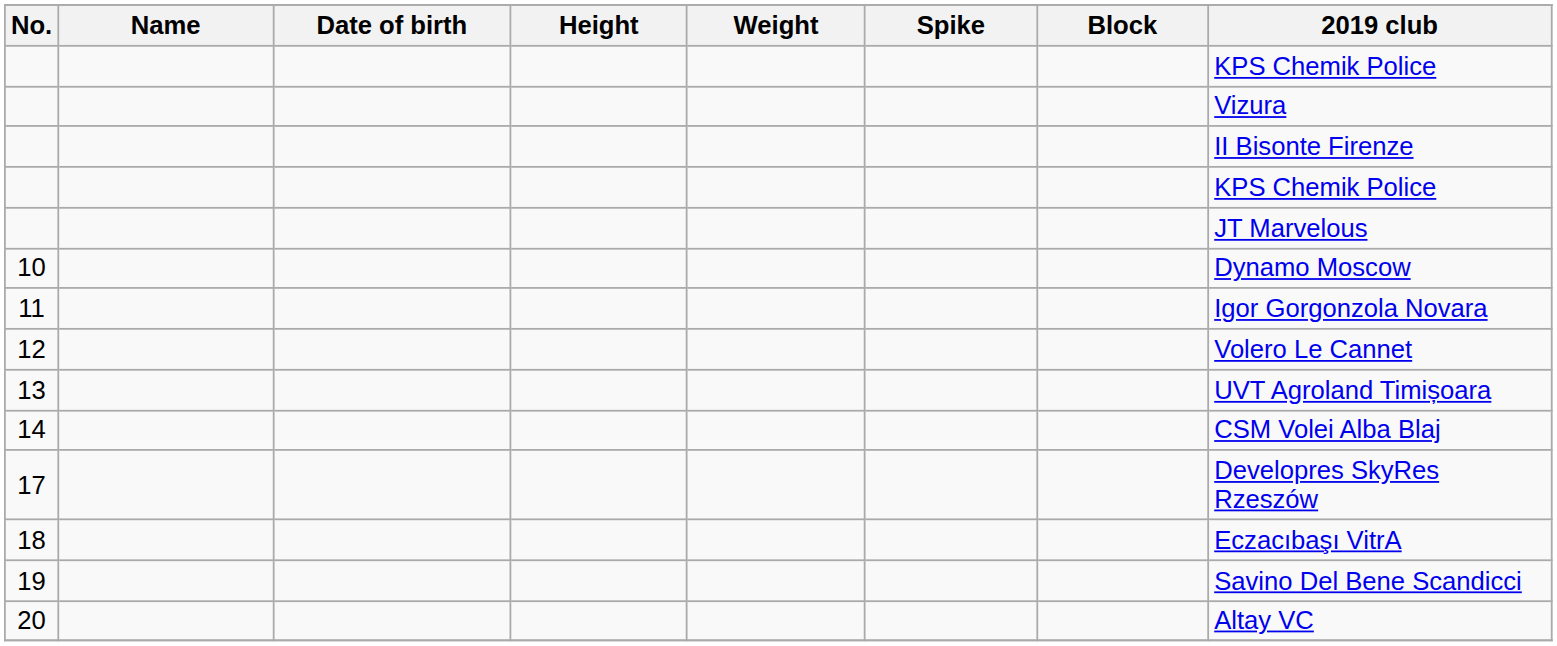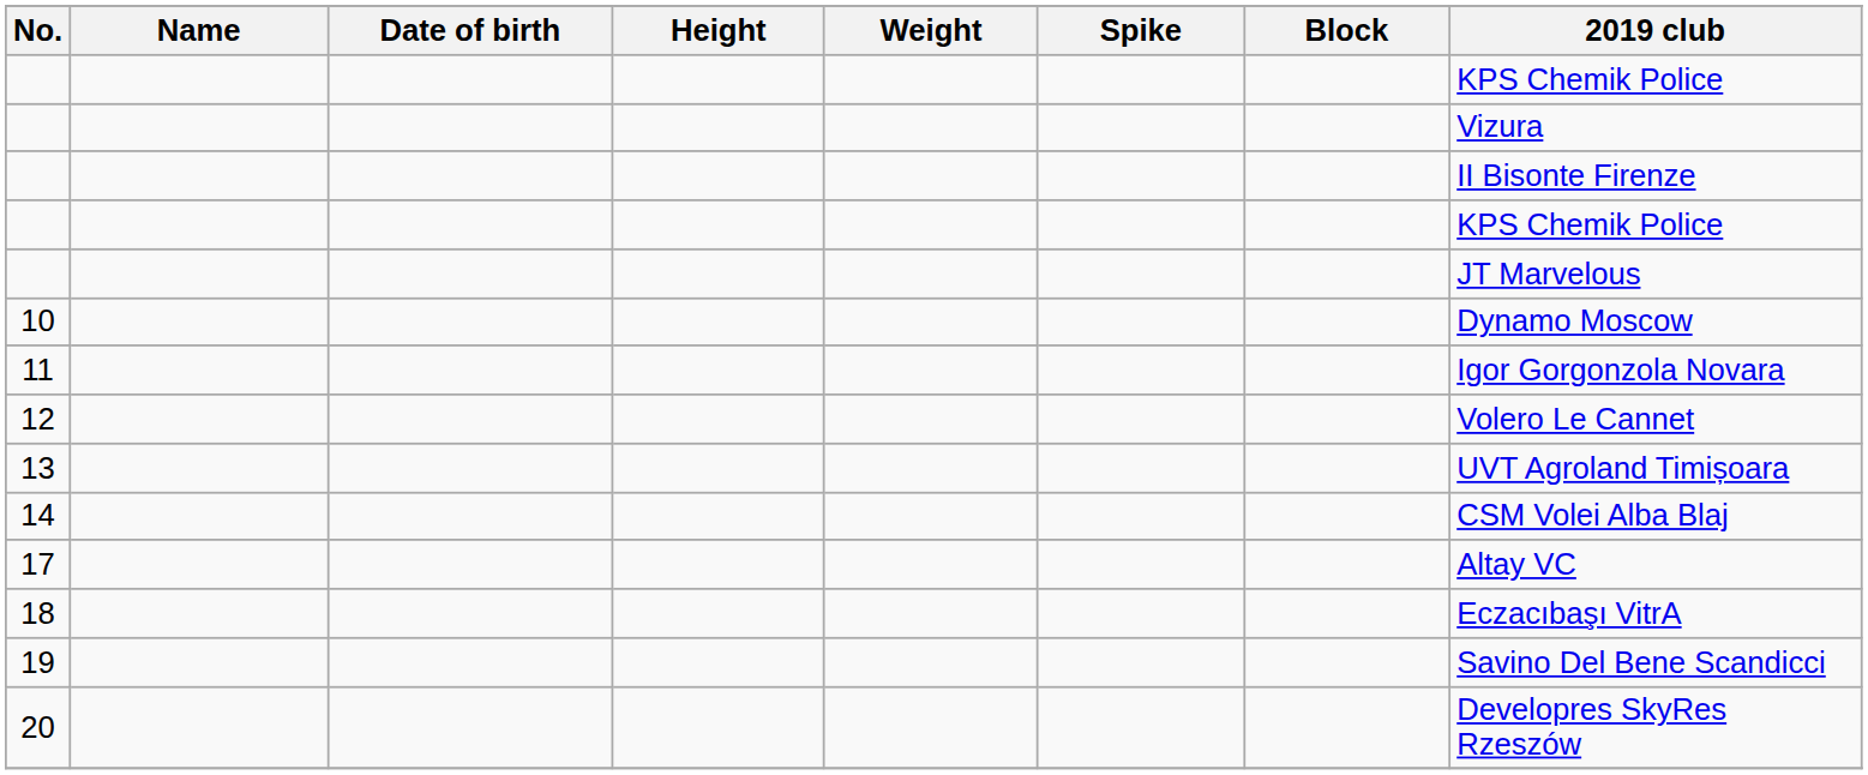17 | 2019 club: Developres SkyRes Rzeszów -> Altay VC
20 | 2019 club: Altay VC -> Developres SkyRes Rzeszów
